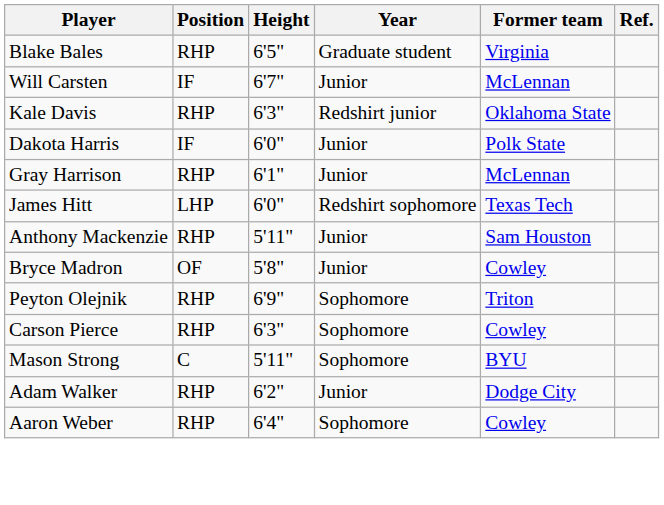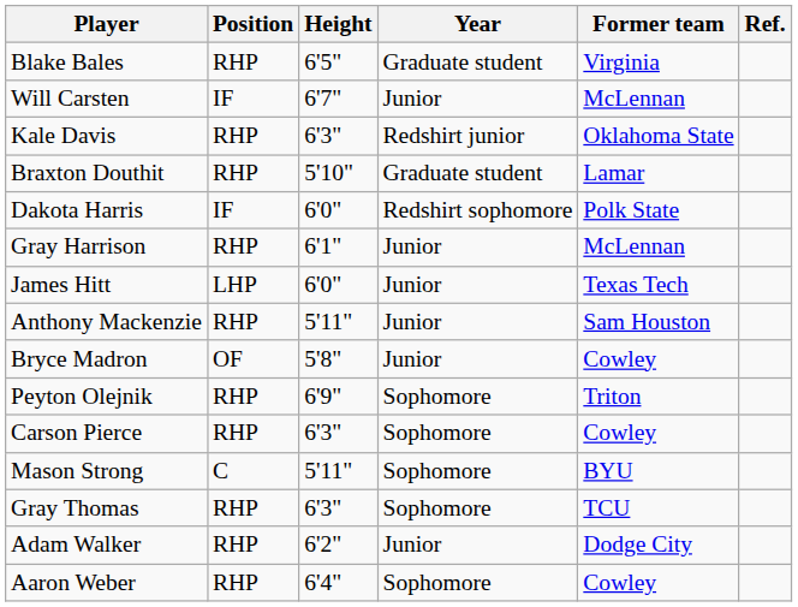+ row: Braxton Douthit | RHP | 5'10" | Graduate student | Lamar
Dakota Harris | Year: Junior -> Redshirt sophomore
James Hitt | Year: Redshirt sophomore -> Junior
+ row: Gray Thomas | RHP | 6'3" | Sophomore | TCU
